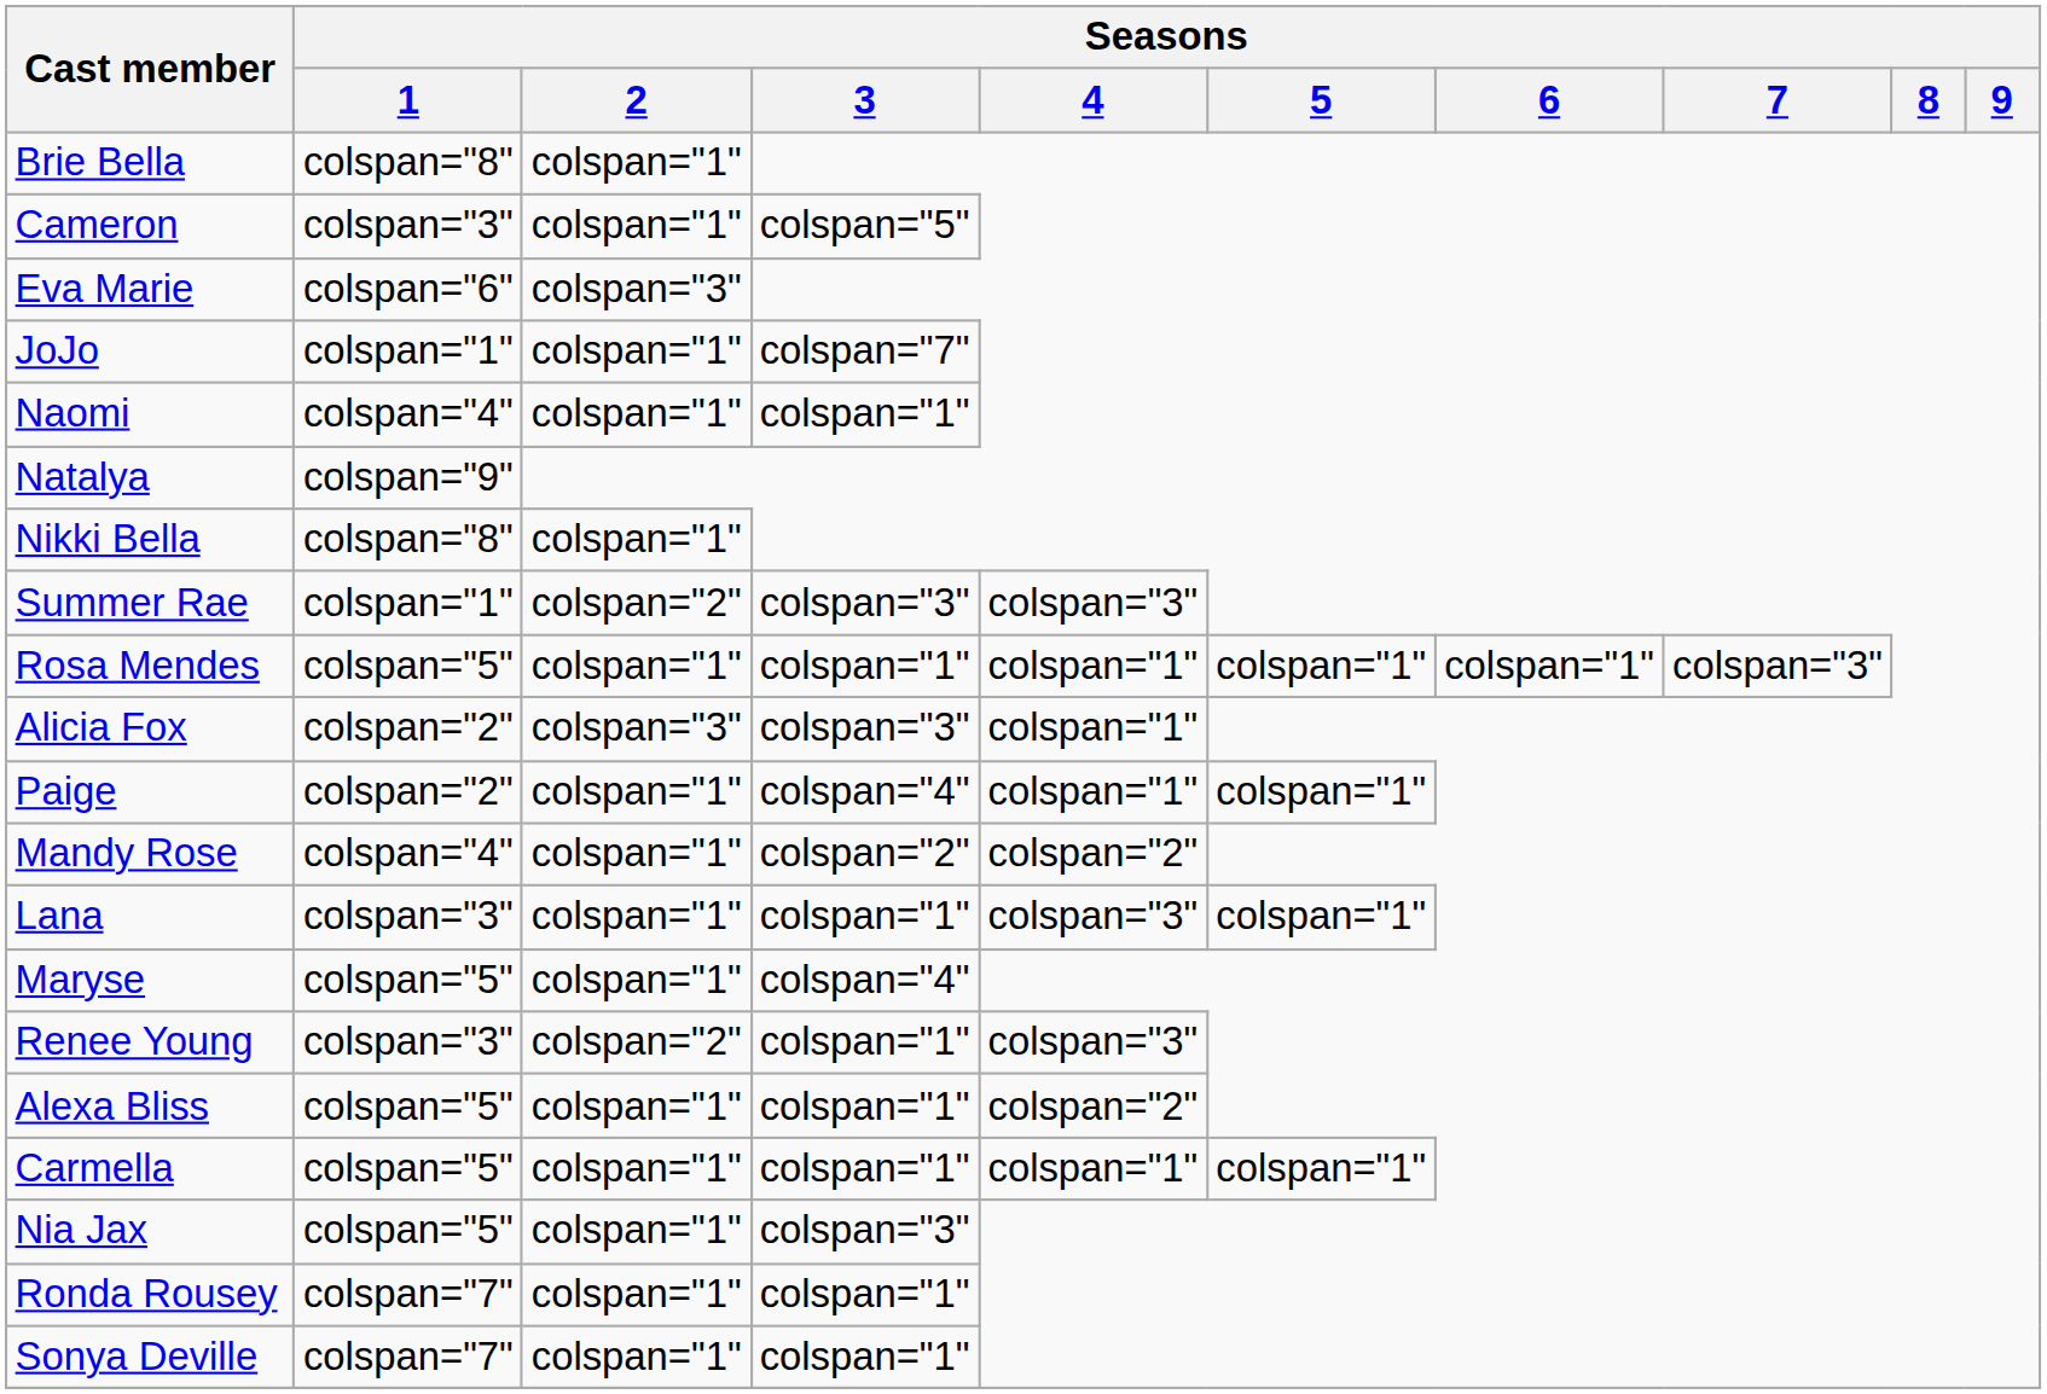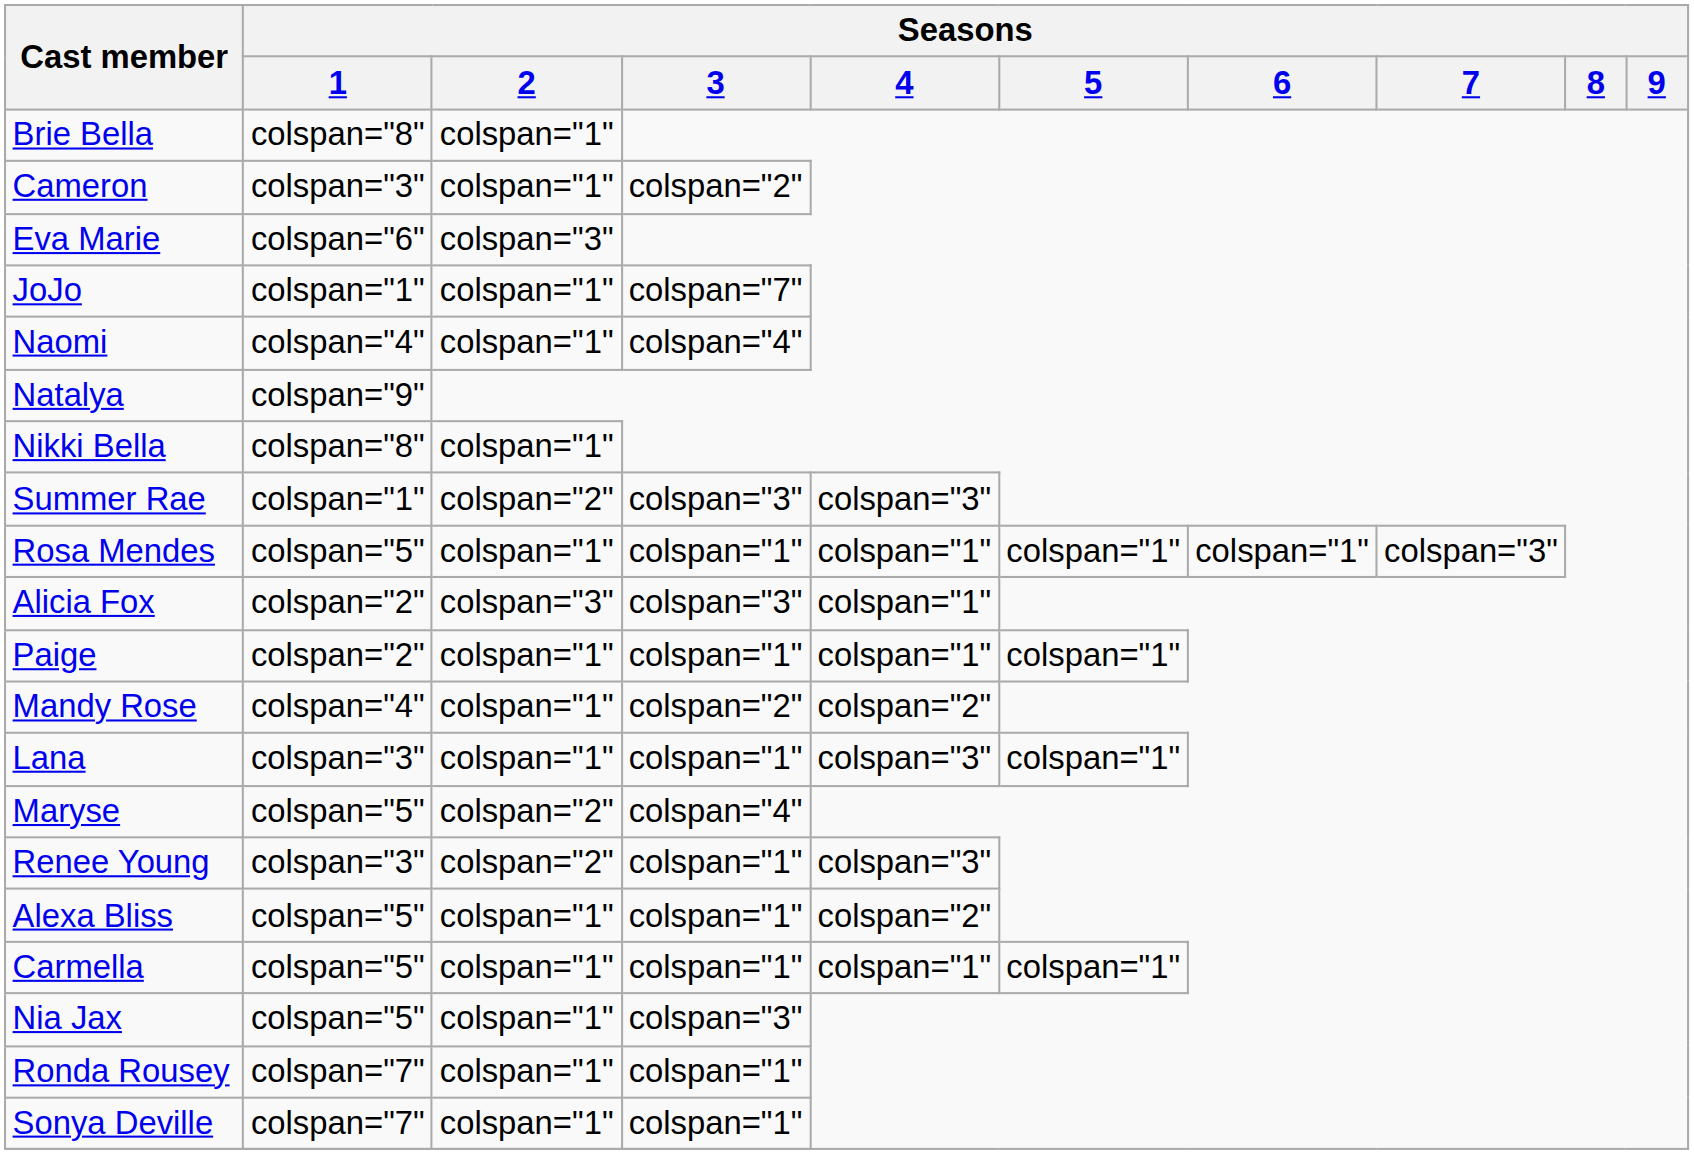Cameron | Seasons / 3: colspan="5" -> colspan="2"
Naomi | Seasons / 3: colspan="1" -> colspan="4"
Paige | Seasons / 3: colspan="4" -> colspan="1"
Maryse | Seasons / 2: colspan="1" -> colspan="2"
